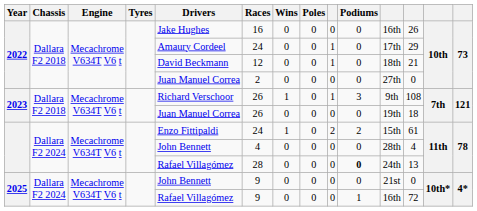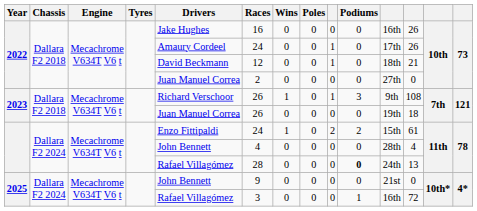row 3 | column 12: 29 -> 26
row 12 | Races: 9 -> 3
